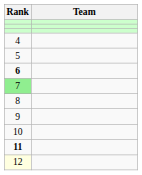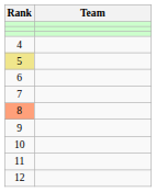row 6 | Rank: no background -> khaki background
row 7 | Rank: bold -> normal
row 8 | Rank: lightgreen background -> no background
row 9 | Rank: no background -> lightsalmon background
row 12 | Rank: bold -> normal
row 13 | Rank: lightyellow background -> no background
